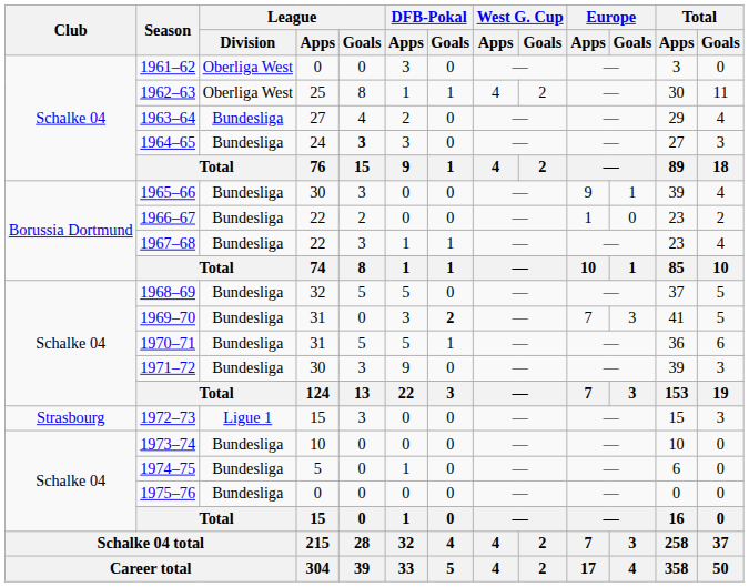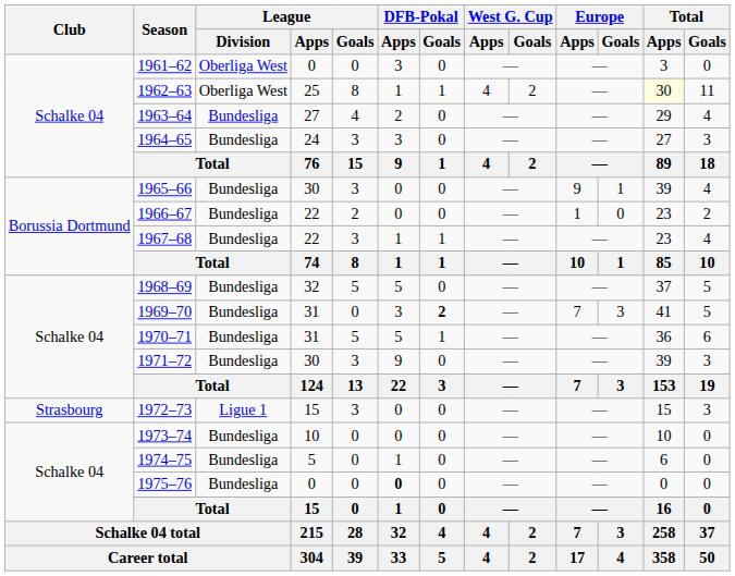1962–63 | Total / Apps: no background -> lightyellow background
1964–65 | League / Goals: bold -> normal
1975–76 | DFB-Pokal / Apps: normal -> bold
